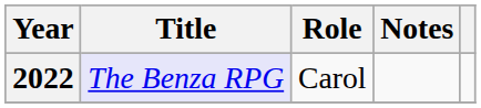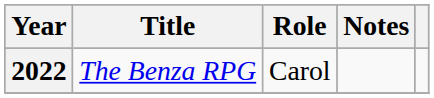2022 | Title: lavender background -> no background
